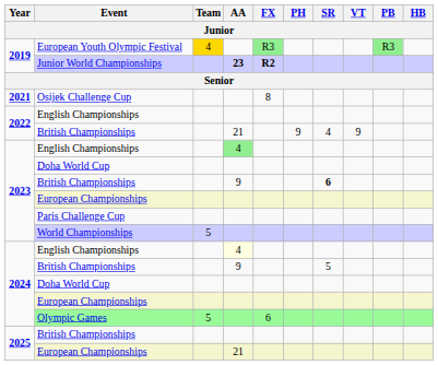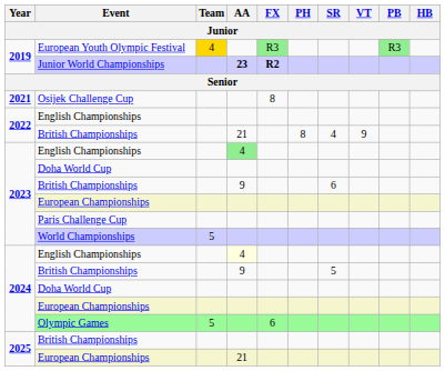2022 / British Championships | PH: 9 -> 8
2023 / British Championships | SR: bold -> normal
